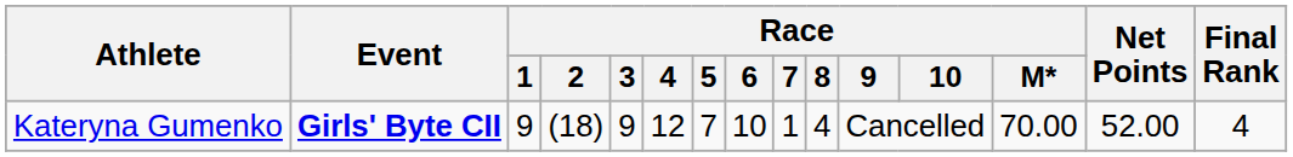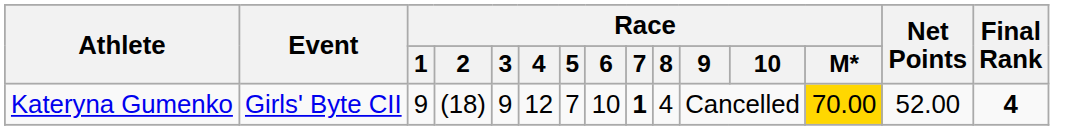Kateryna Gumenko | Event: bold -> normal
Kateryna Gumenko | Race / 7: normal -> bold
Kateryna Gumenko | Race / M*: no background -> gold background
Kateryna Gumenko | Final Rank: normal -> bold
